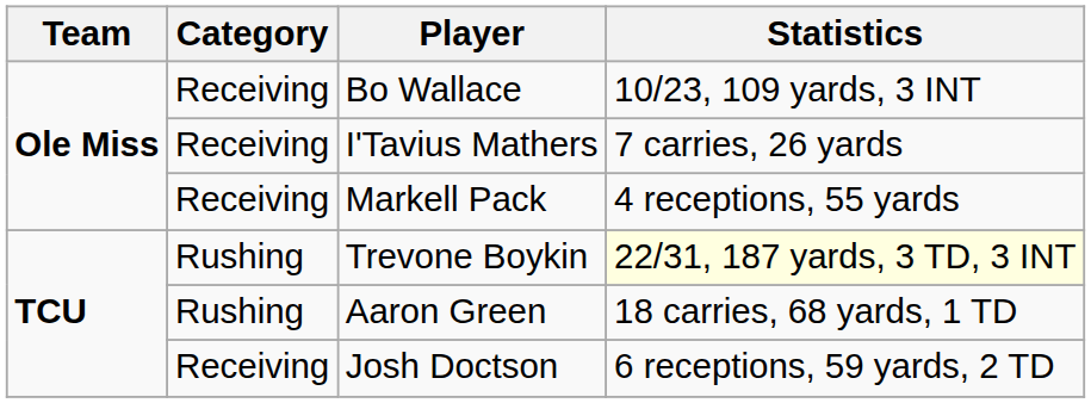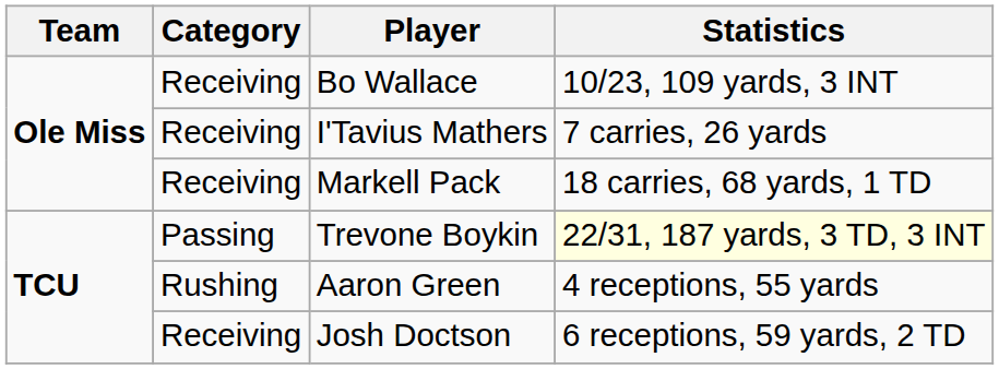Markell Pack | Statistics: 4 receptions, 55 yards -> 18 carries, 68 yards, 1 TD
Trevone Boykin | Category: Rushing -> Passing
Aaron Green | Statistics: 18 carries, 68 yards, 1 TD -> 4 receptions, 55 yards
